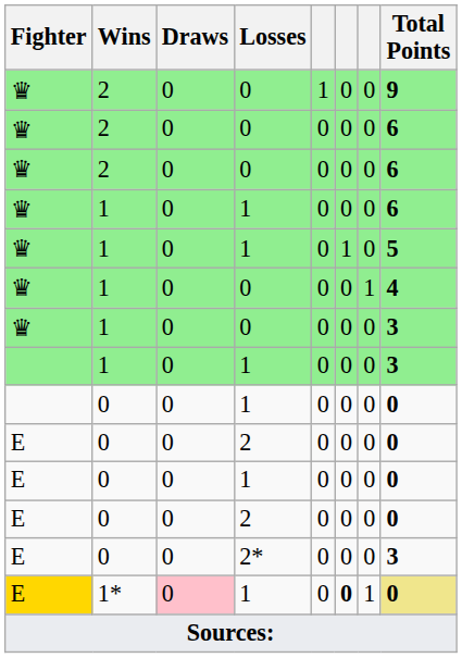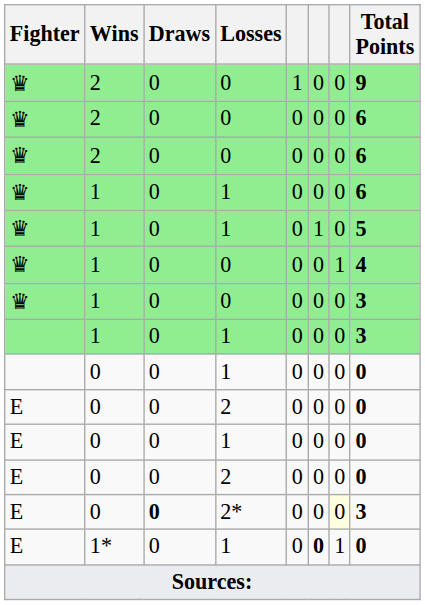0 / 2* | Draws: normal -> bold
0 / 2* | column 7: no background -> lightyellow background
1* | Fighter: gold background -> no background
1* | Draws: pink background -> no background
1* | Total Points: khaki background -> no background
